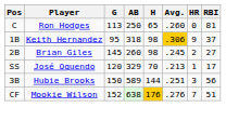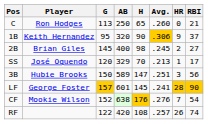C | RBI: 81 -> 21
1B | AB: 318 -> 320
1B | H: 98 -> 90
2B | AB: 260 -> 400
3B | H: 144 -> 147
+ row: LF | George Foster | 157 | 601 | 145 | .241 | 28 | 90
CF | RBI: 51 -> 54
+ row: RF | 122 | 420 | 108 | .257 | 26 | 74
